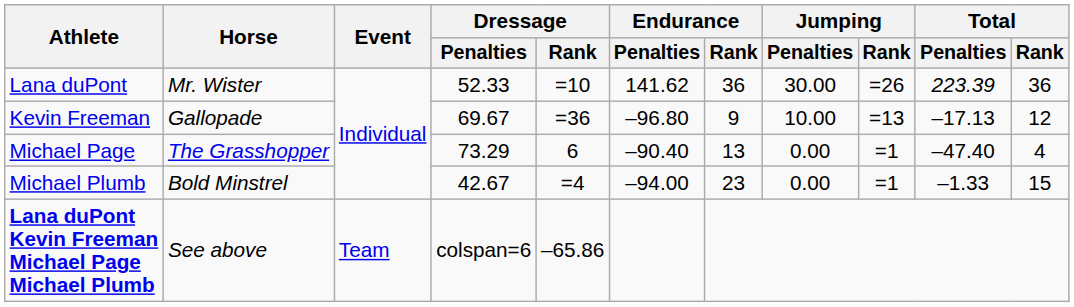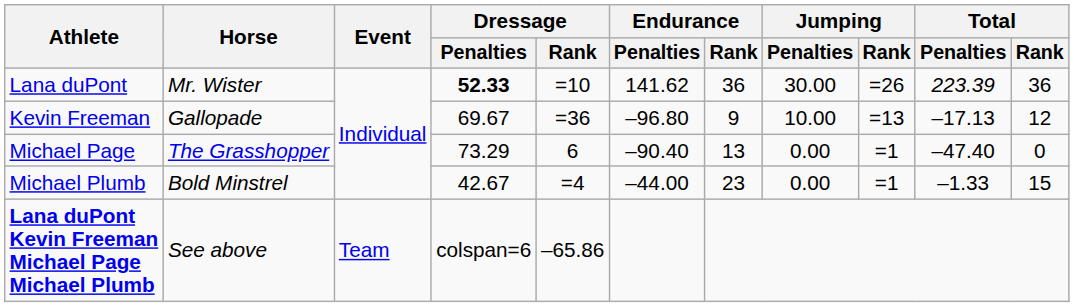Lana duPont | Dressage / Penalties: normal -> bold
Michael Page | Total / Rank: 4 -> 0
Michael Plumb | Endurance / Penalties: –94.00 -> –44.00
